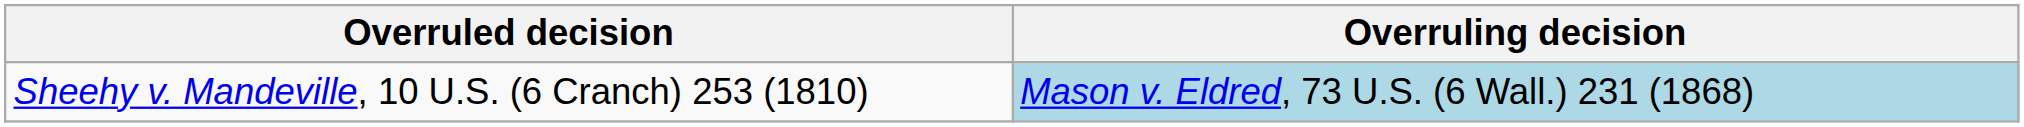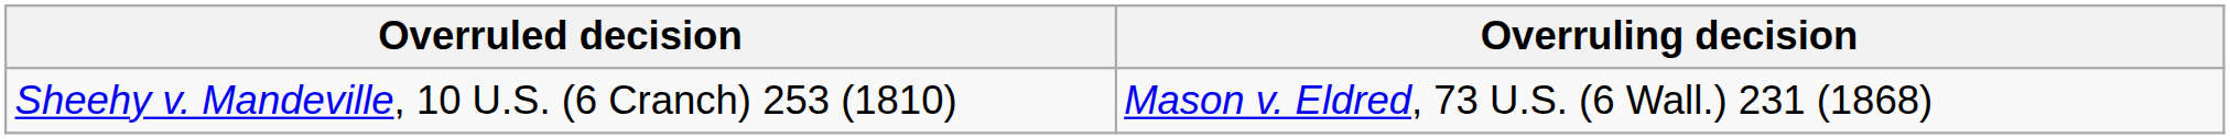Sheehy v. Mandeville, 10 U.S. (6 Cranch) 253 (1810) | Overruling decision: lightblue background -> no background
